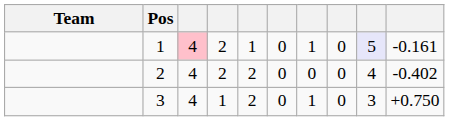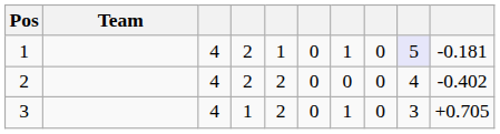columns swapped: Pos <-> Team
row 2 | column 3: pink background -> no background
row 2 | column 10: -0.161 -> -0.181
row 4 | column 10: +0.750 -> +0.705
